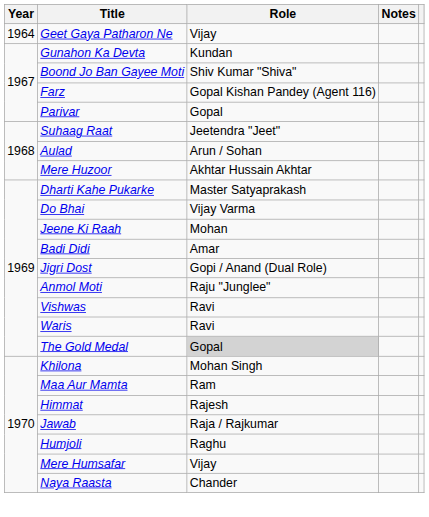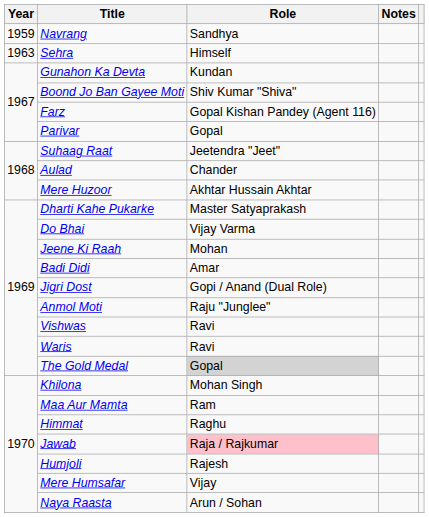+ row: 1959 | Navrang | Sandhya
+ row: 1963 | Sehra | Himself
- row: 1964 | Geet Gaya Patharon Ne | Vijay
Aulad | Role: Arun / Sohan -> Chander
Himmat | Role: Rajesh -> Raghu
Jawab | Role: no background -> pink background
Humjoli | Role: Raghu -> Rajesh
Naya Raasta | Role: Chander -> Arun / Sohan
